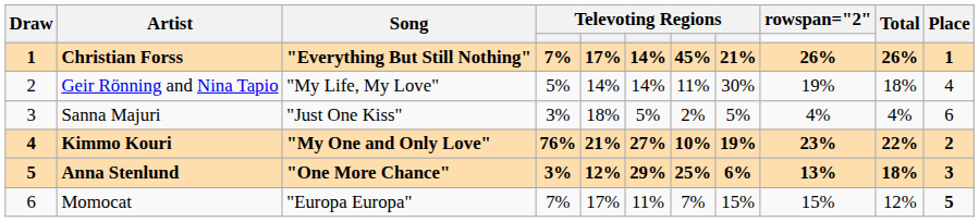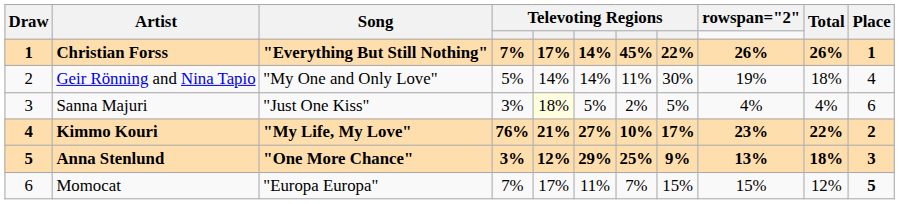Christian Forss | column 8: 21% -> 22%
Geir Rönning and Nina Tapio | Song: "My Life, My Love" -> "My One and Only Love"
Sanna Majuri | column 5: no background -> lightyellow background
Kimmo Kouri | Song: "My One and Only Love" -> "My Life, My Love"
Kimmo Kouri | column 8: 19% -> 17%
Anna Stenlund | column 8: 6% -> 9%
